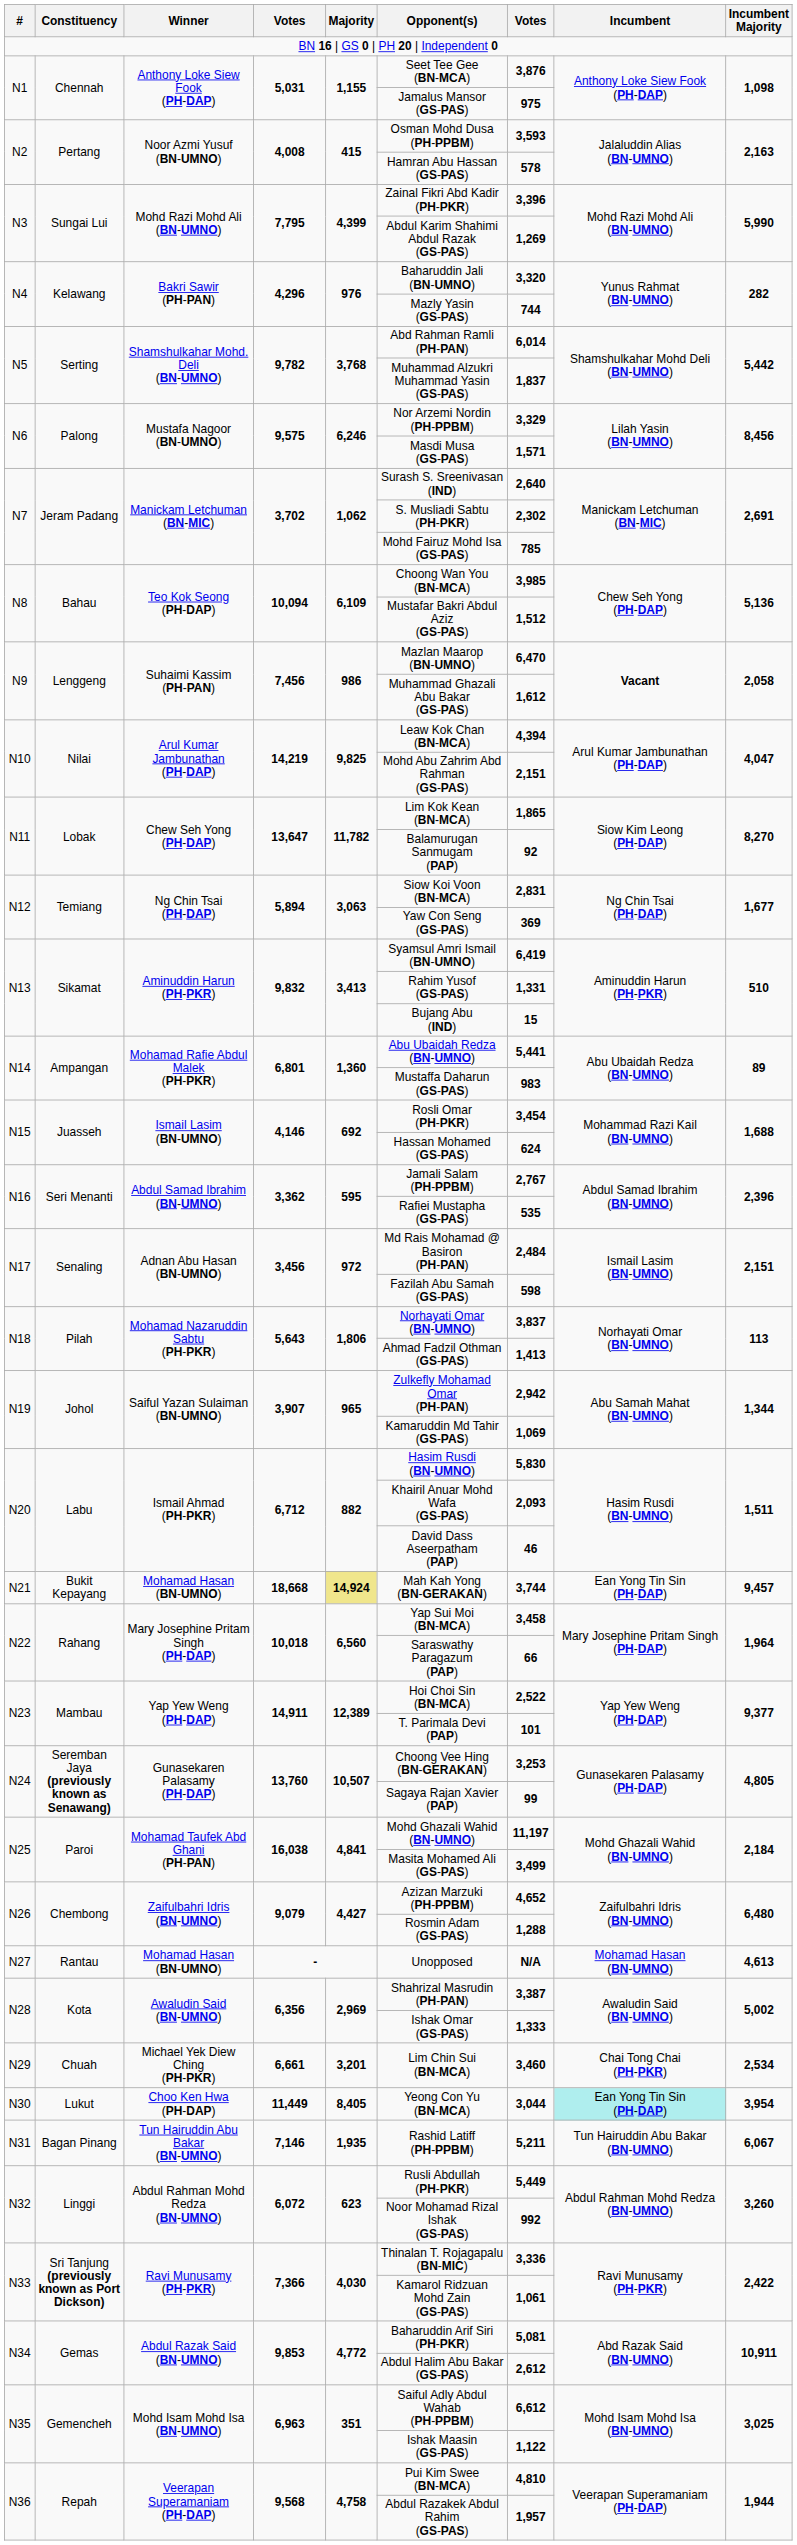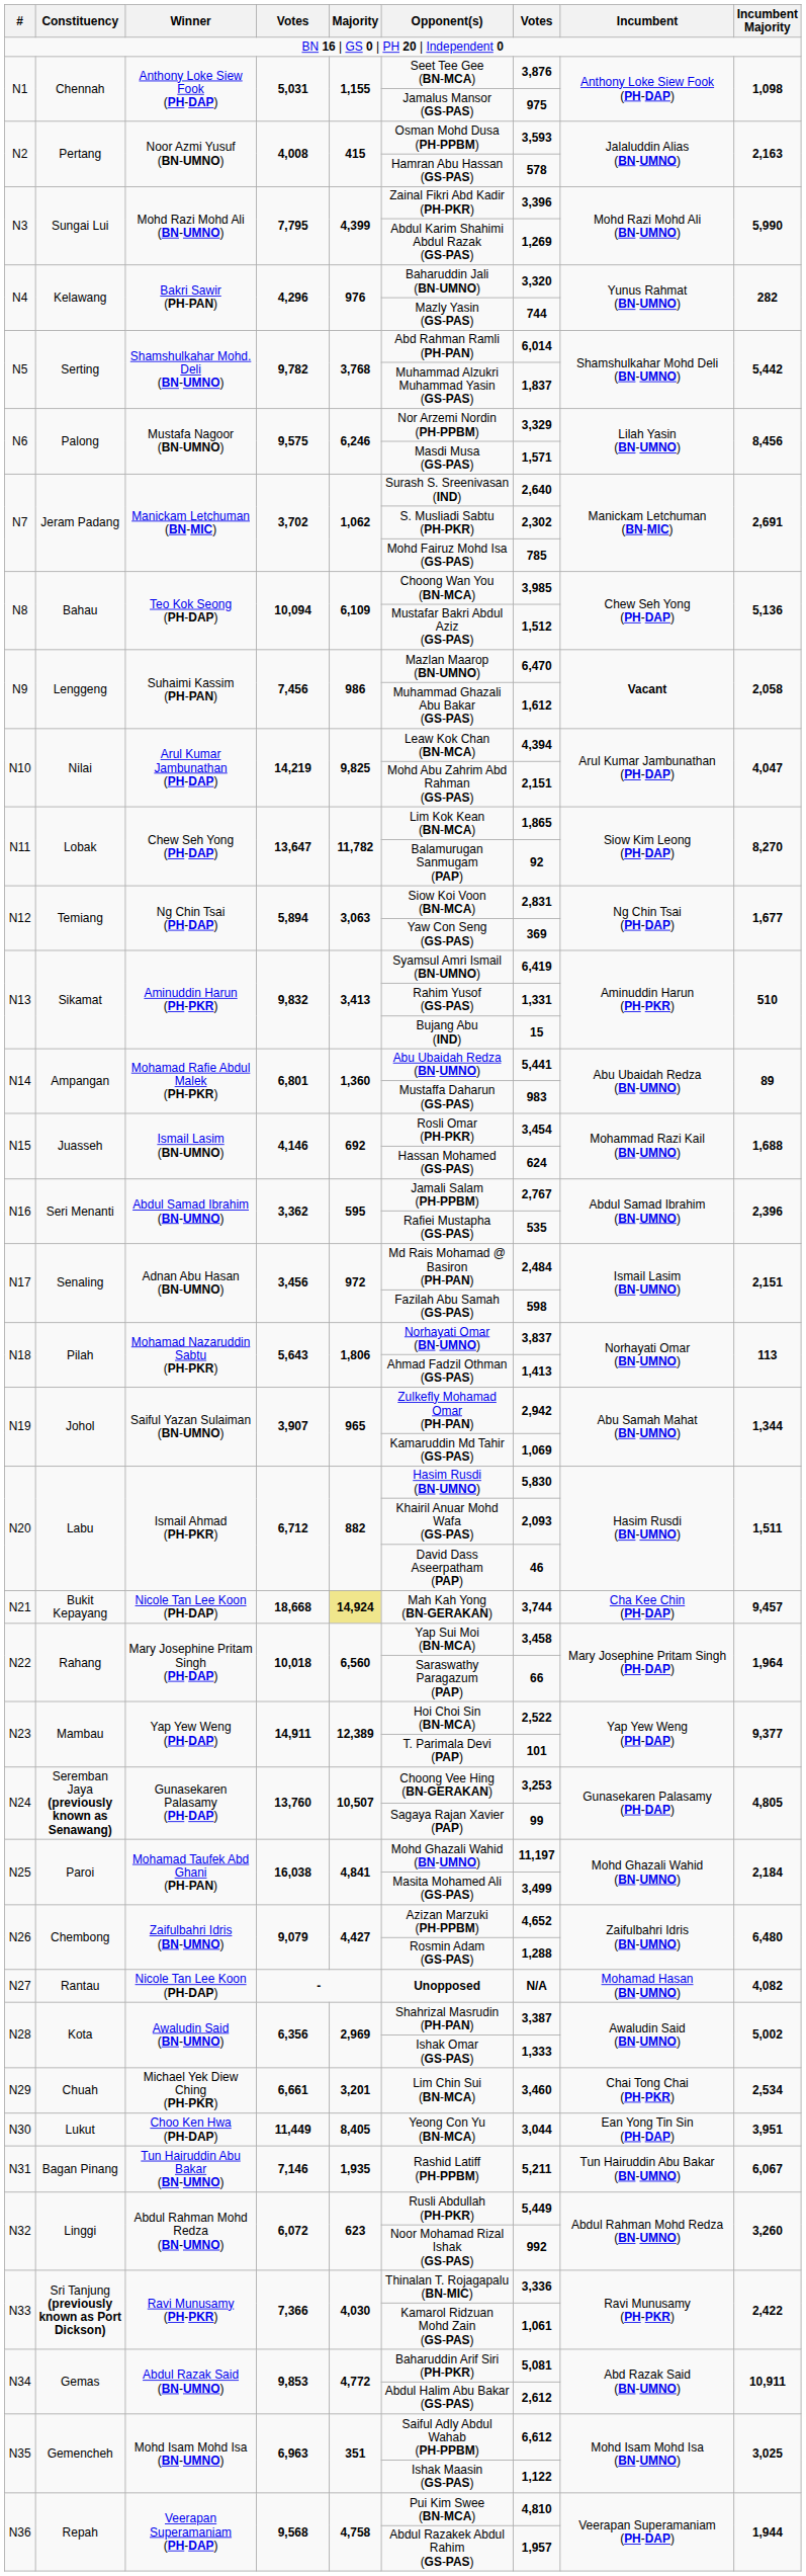N21 | Winner: Mohamad Hasan (BN-UMNO) -> Nicole Tan Lee Koon (PH-DAP)
N21 | Incumbent: Ean Yong Tin Sin (PH-DAP) -> Cha Kee Chin (PH-DAP)
N27 | Winner: Mohamad Hasan (BN-UMNO) -> Nicole Tan Lee Koon (PH-DAP)
N27 | Opponent(s): normal -> bold
N27 | Incumbent Majority: 4,613 -> 4,082
N30 | Incumbent: paleturquoise background -> no background
N30 | Incumbent Majority: 3,954 -> 3,951
